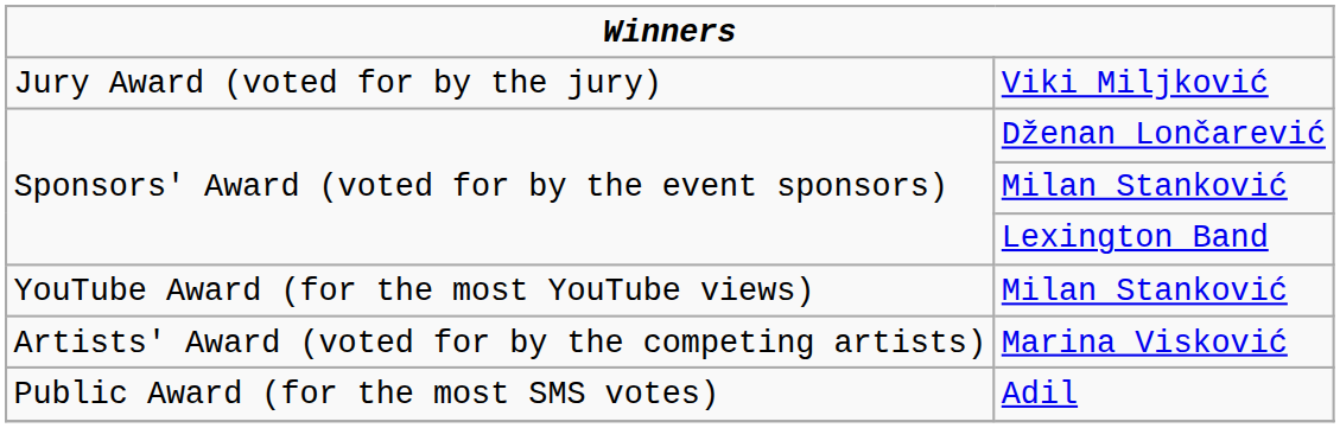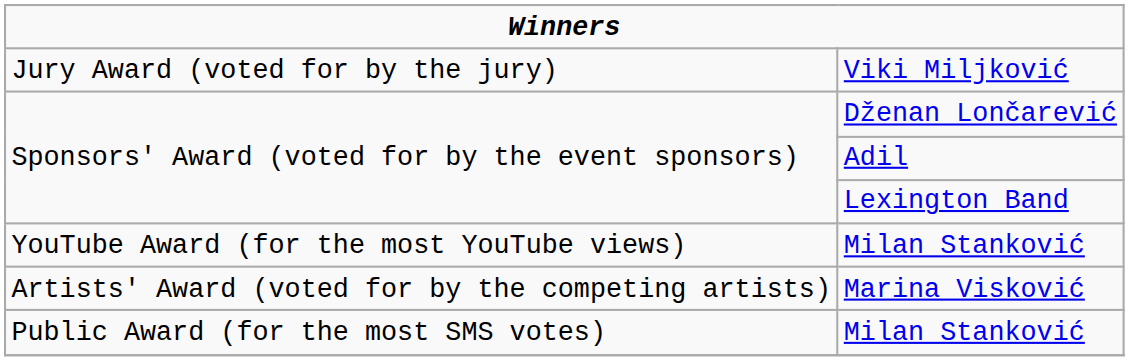row 4 | column 2: Milan Stanković -> Adil
row 8 | column 2: Adil -> Milan Stanković
